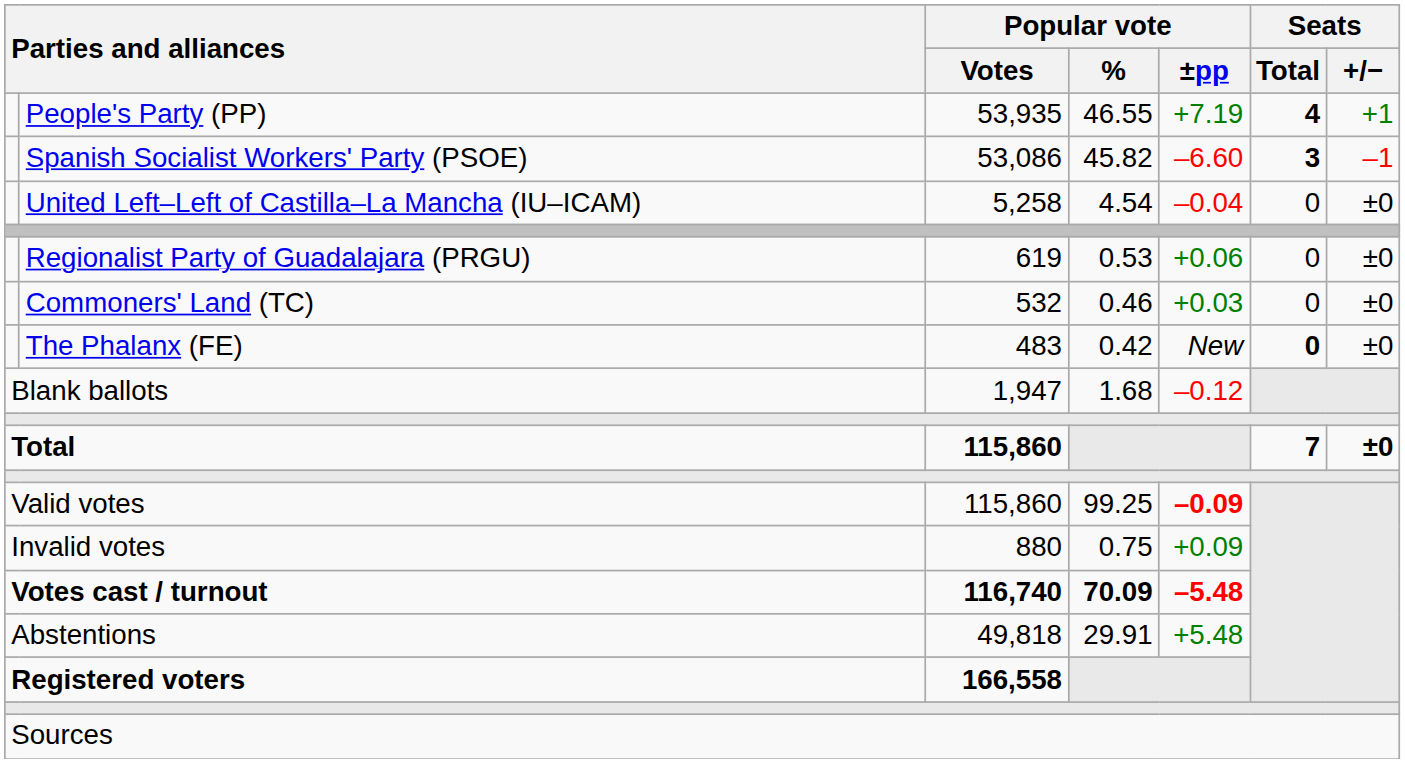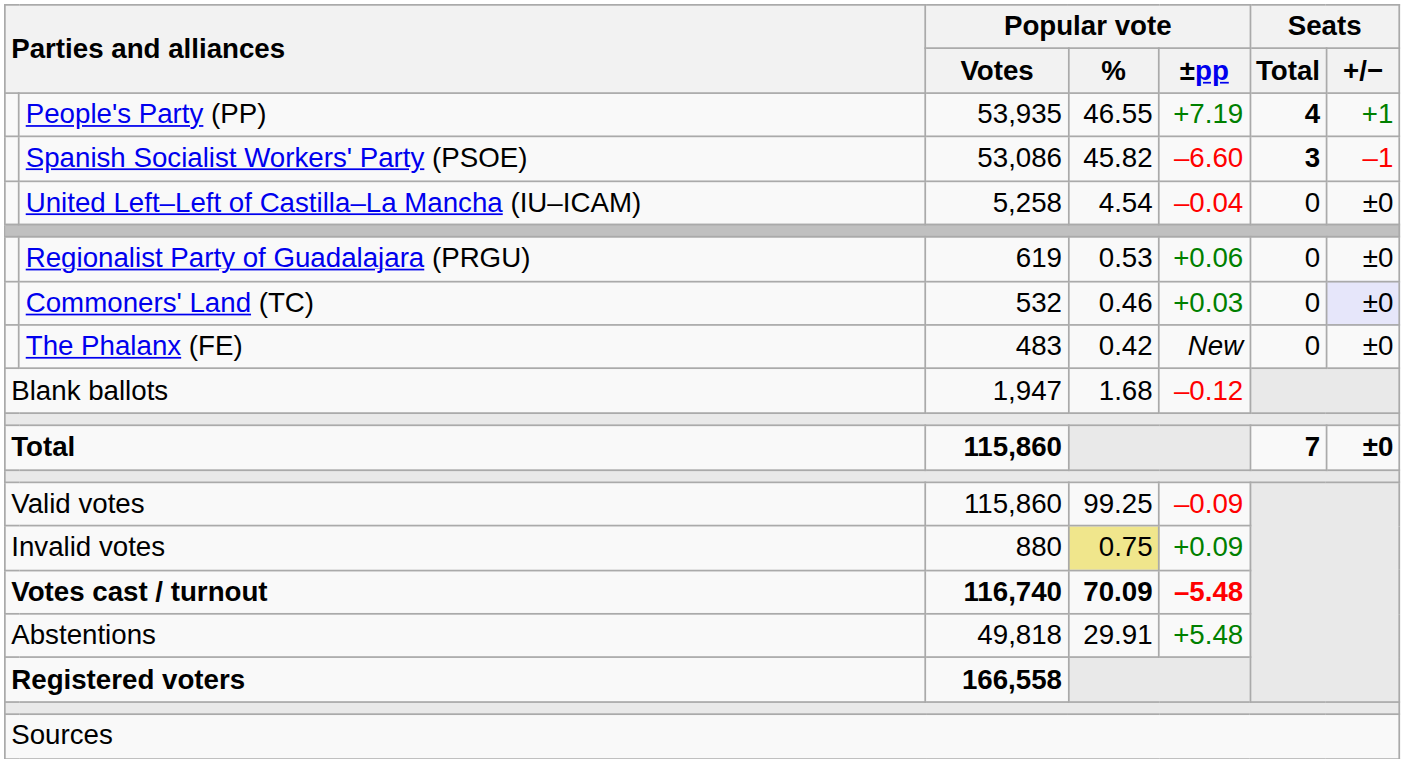Commoners' Land (TC) | Seats / +/−: no background -> lavender background
The Phalanx (FE) | Seats / Total: bold -> normal
Valid votes | Popular vote / ±pp: bold -> normal
Invalid votes | Popular vote / %: no background -> khaki background
